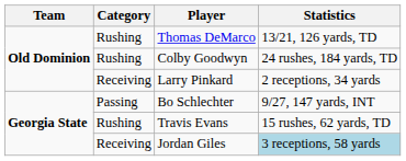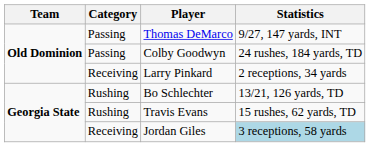Thomas DeMarco | Category: Rushing -> Passing
Thomas DeMarco | Statistics: 13/21, 126 yards, TD -> 9/27, 147 yards, INT
Colby Goodwyn | Category: Rushing -> Passing
Bo Schlechter | Category: Passing -> Rushing
Bo Schlechter | Statistics: 9/27, 147 yards, INT -> 13/21, 126 yards, TD
